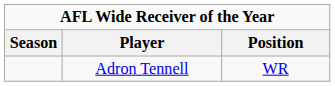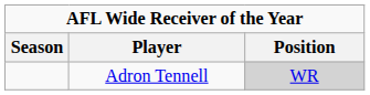Adron Tennell | Position: no background -> lightgrey background
